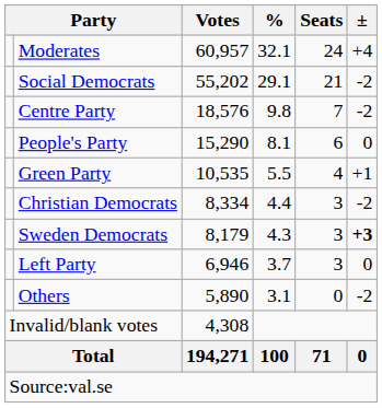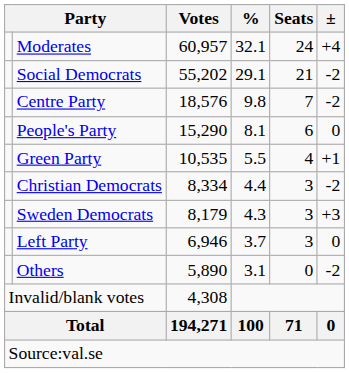Sweden Democrats | ±: bold -> normal
